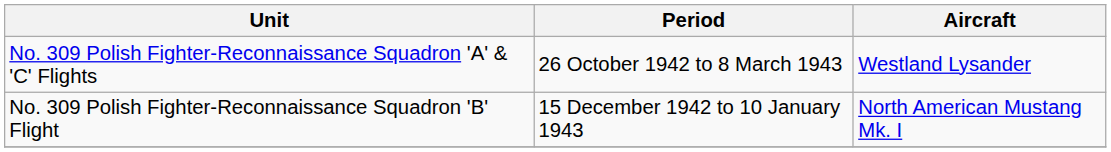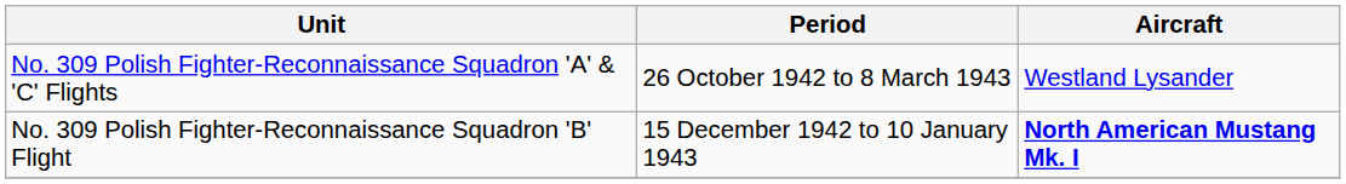No. 309 Polish Fighter-Reconnaissance Squadron 'B' Flight | Aircraft: normal -> bold
